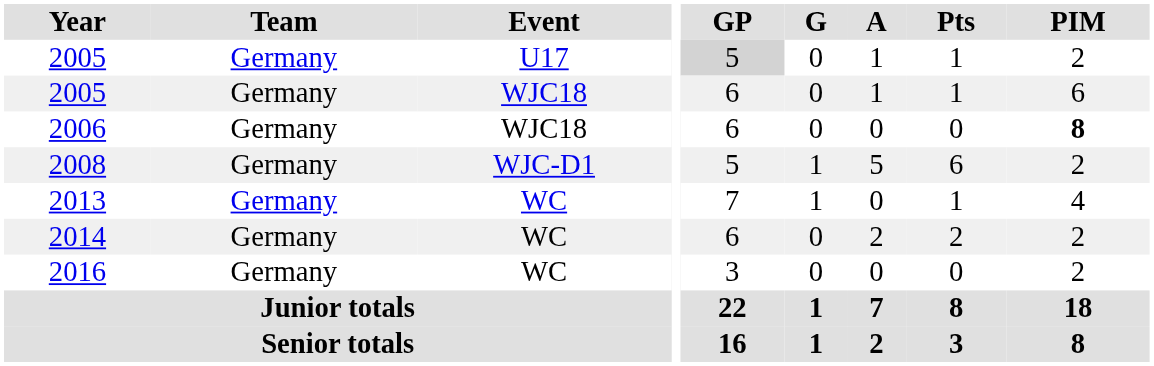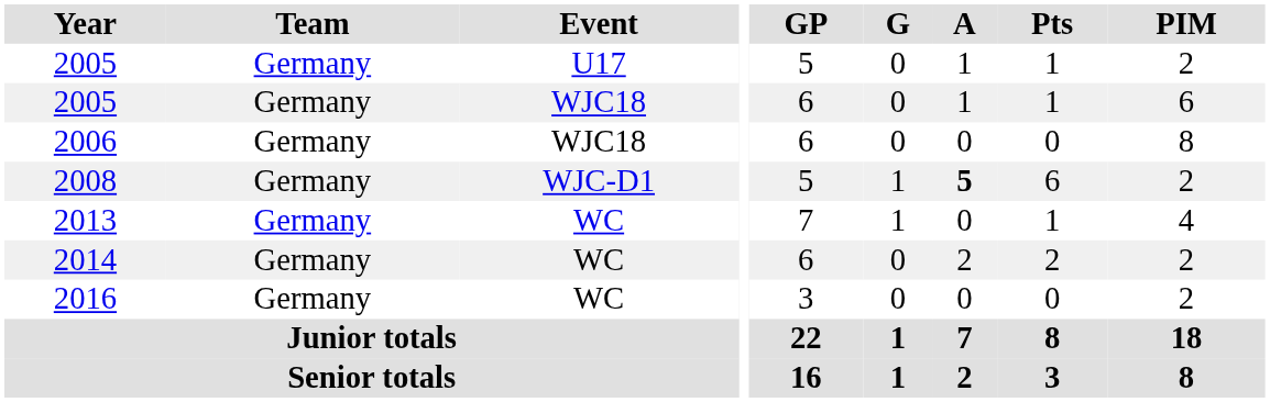2005 / U17 | GP: lightgrey background -> no background
2006 | PIM: bold -> normal
2008 | A: normal -> bold
